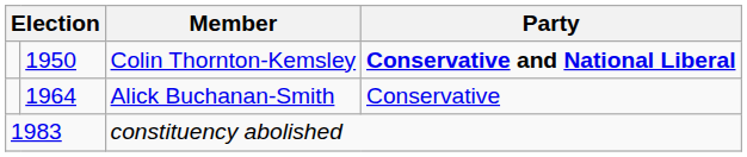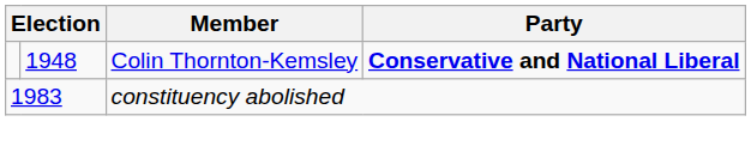Colin Thornton-Kemsley | column 2: 1950 -> 1948
- row: 1964 | Alick Buchanan-Smith | Conservative
